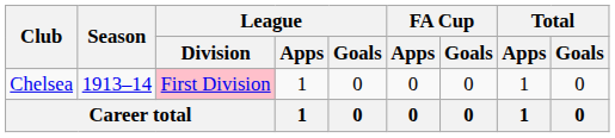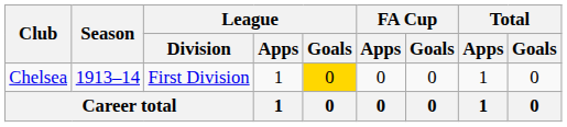Chelsea | League / Division: pink background -> no background
Chelsea | League / Goals: no background -> gold background
